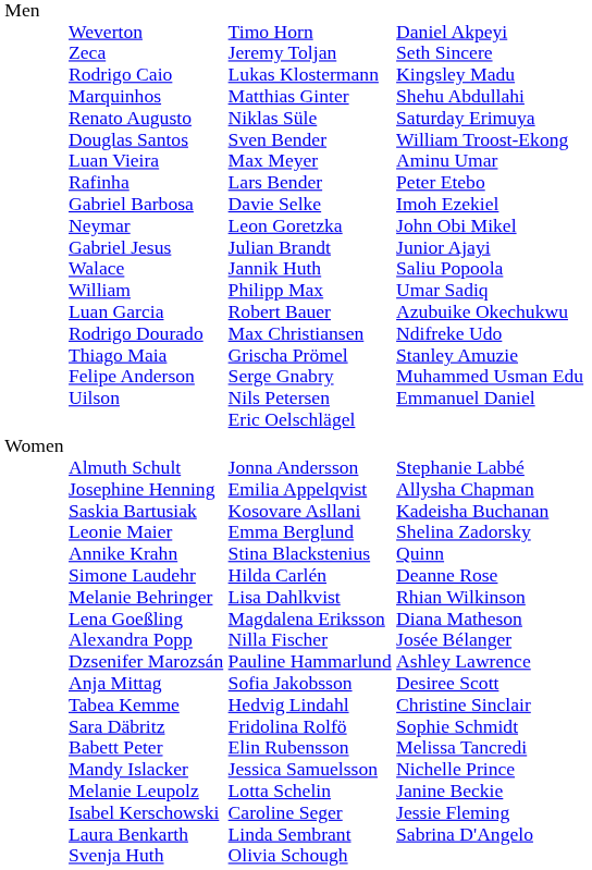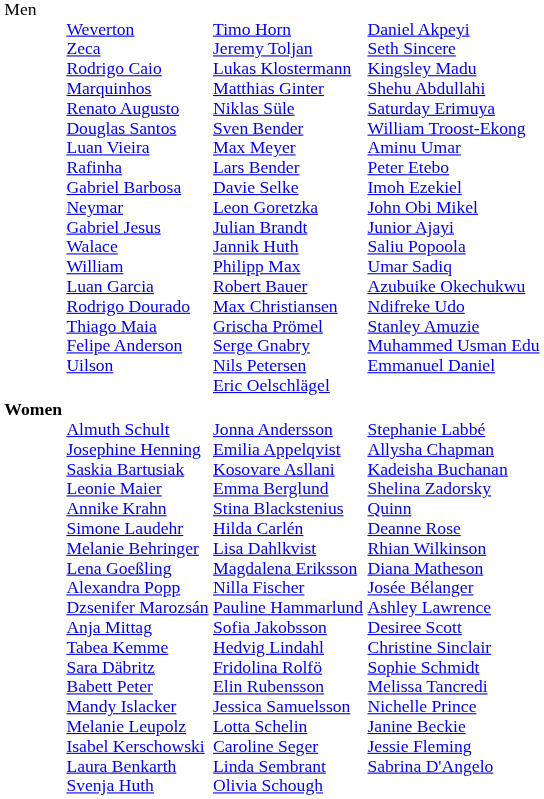Women | column 1: normal -> bold
